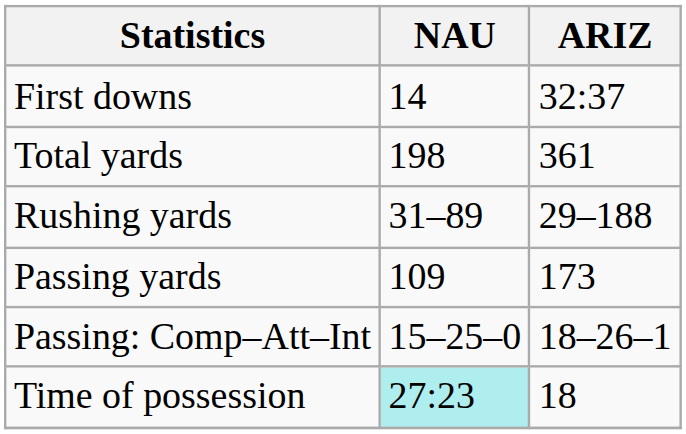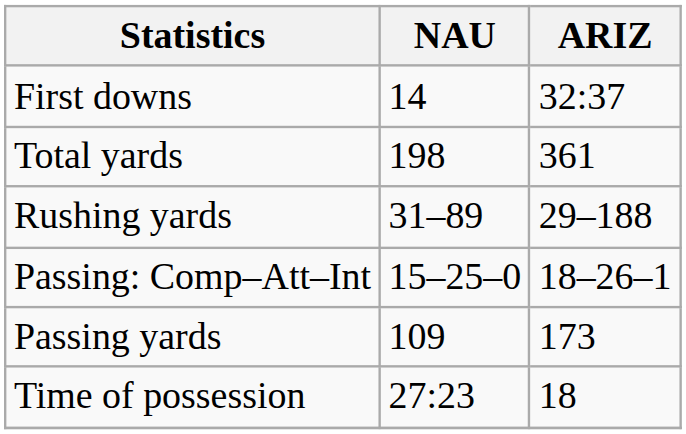rows swapped: Passing yards <-> Passing: Comp–Att–Int
Time of possession | NAU: paleturquoise background -> no background
